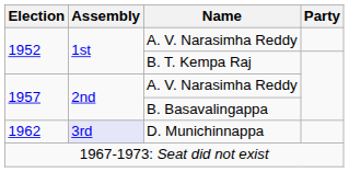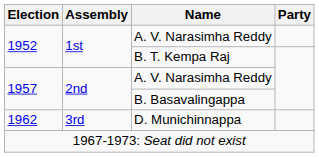D. Munichinnappa | Assembly: lavender background -> no background
